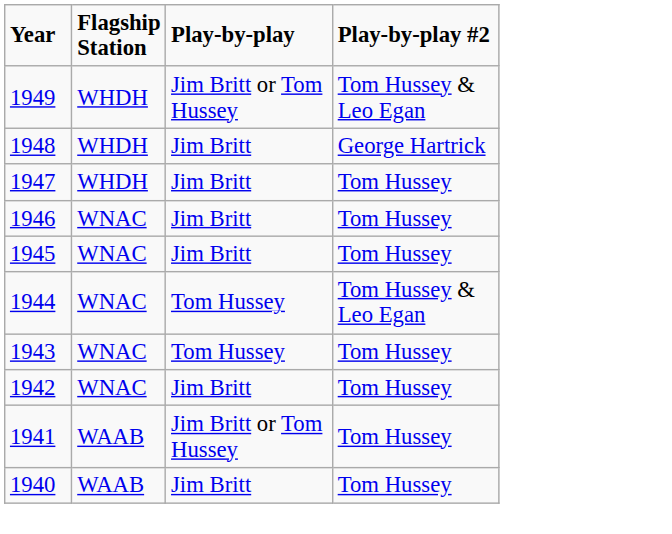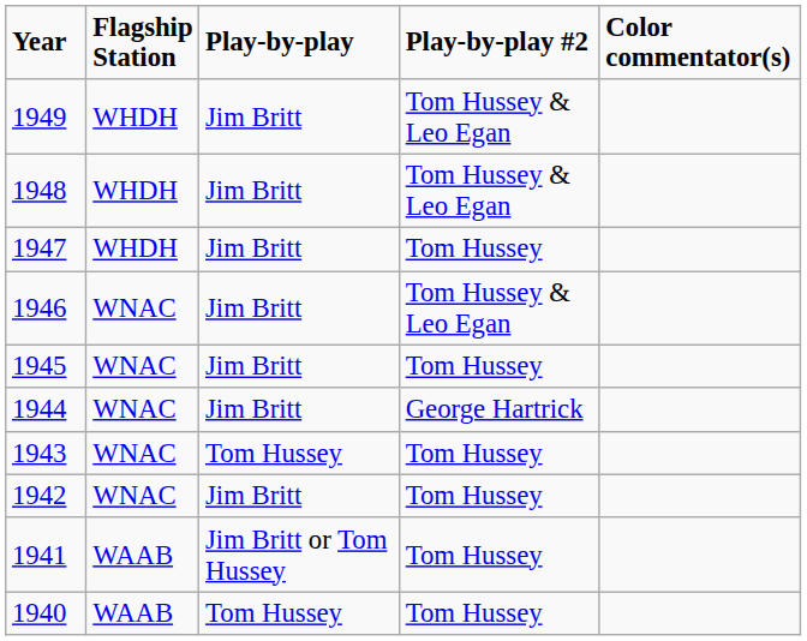+ column: Color commentator(s)
1949 | Play-by-play: Jim Britt or Tom Hussey -> Jim Britt
1948 | Play-by-play #2: George Hartrick -> Tom Hussey & Leo Egan
1946 | Play-by-play #2: Tom Hussey -> Tom Hussey & Leo Egan
1944 | Play-by-play: Tom Hussey -> Jim Britt
1944 | Play-by-play #2: Tom Hussey & Leo Egan -> George Hartrick
1940 | Play-by-play: Jim Britt -> Tom Hussey
